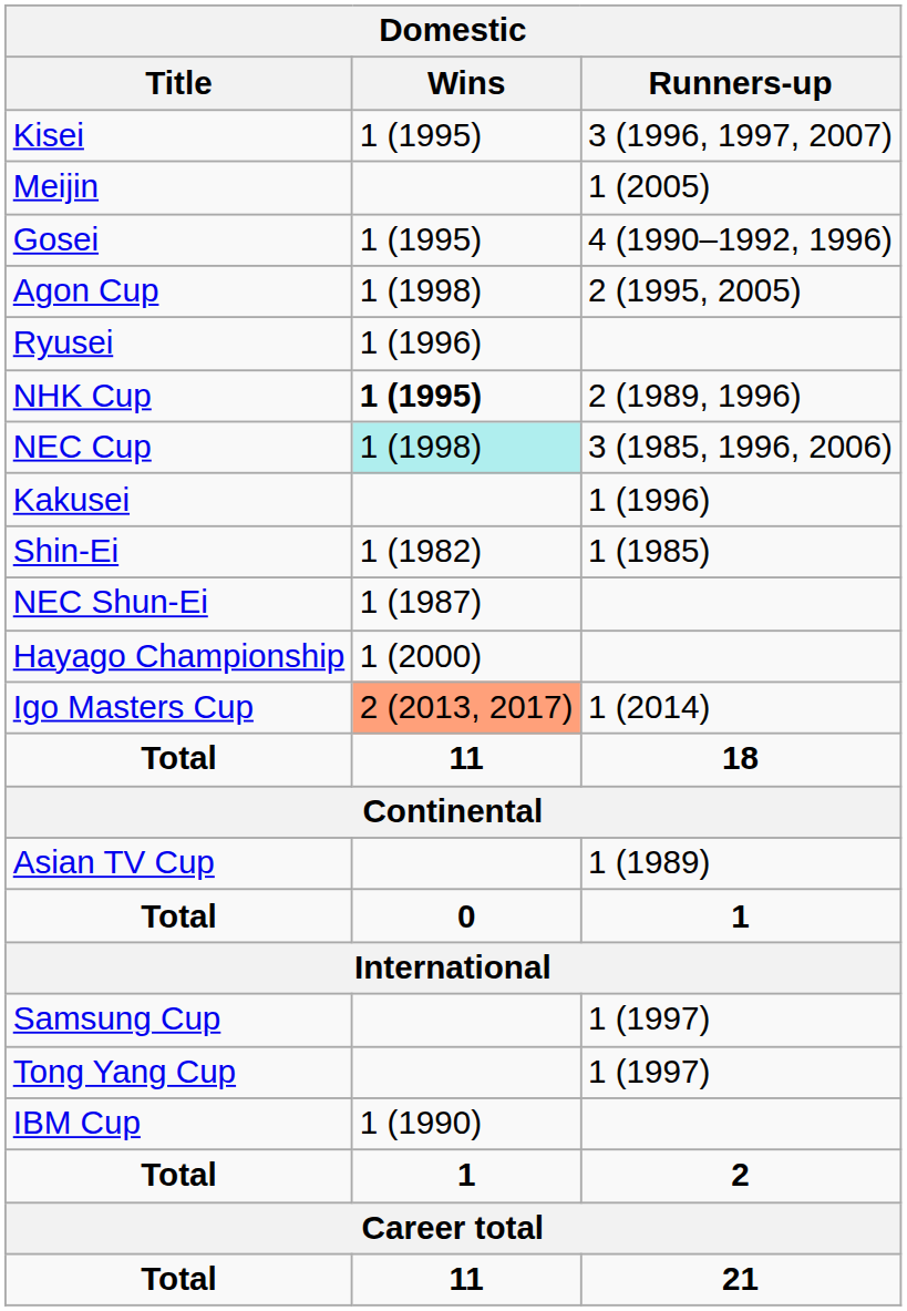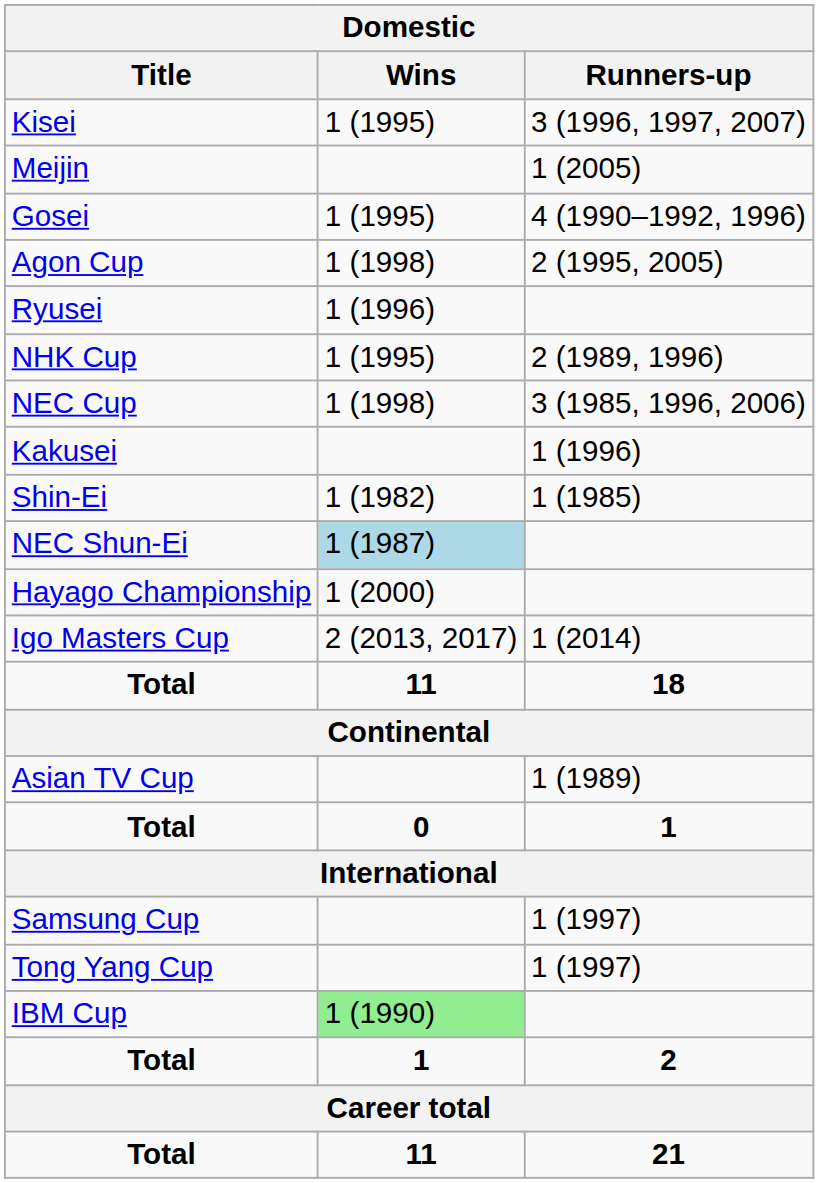NHK Cup | Wins: bold -> normal
NEC Cup | Wins: paleturquoise background -> no background
NEC Shun-Ei | Wins: no background -> lightblue background
Igo Masters Cup | Wins: lightsalmon background -> no background
IBM Cup | Wins: no background -> lightgreen background
